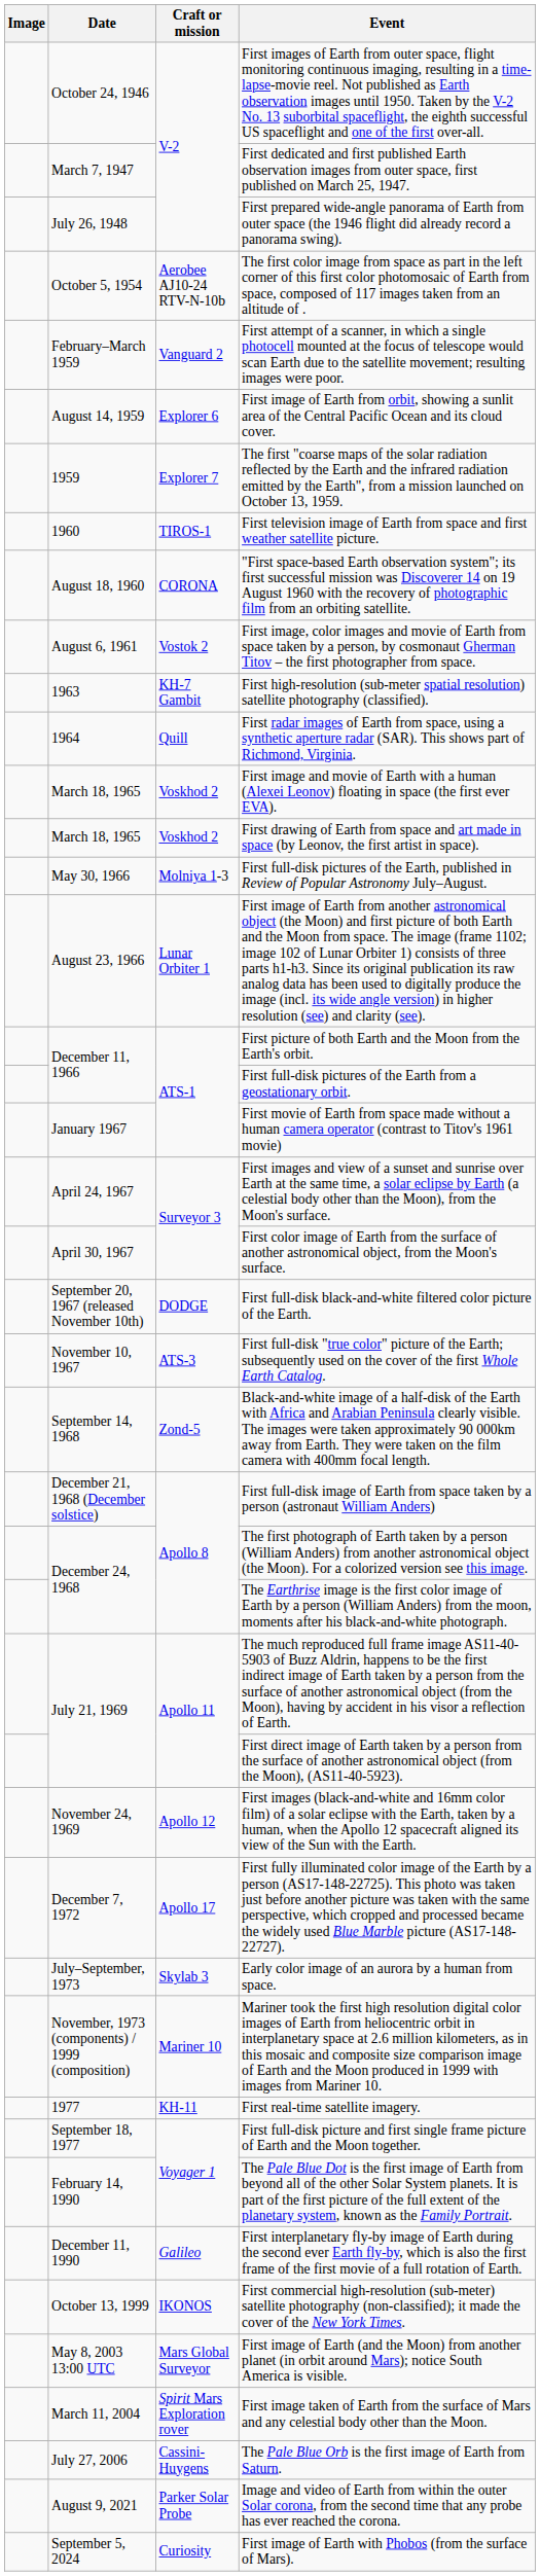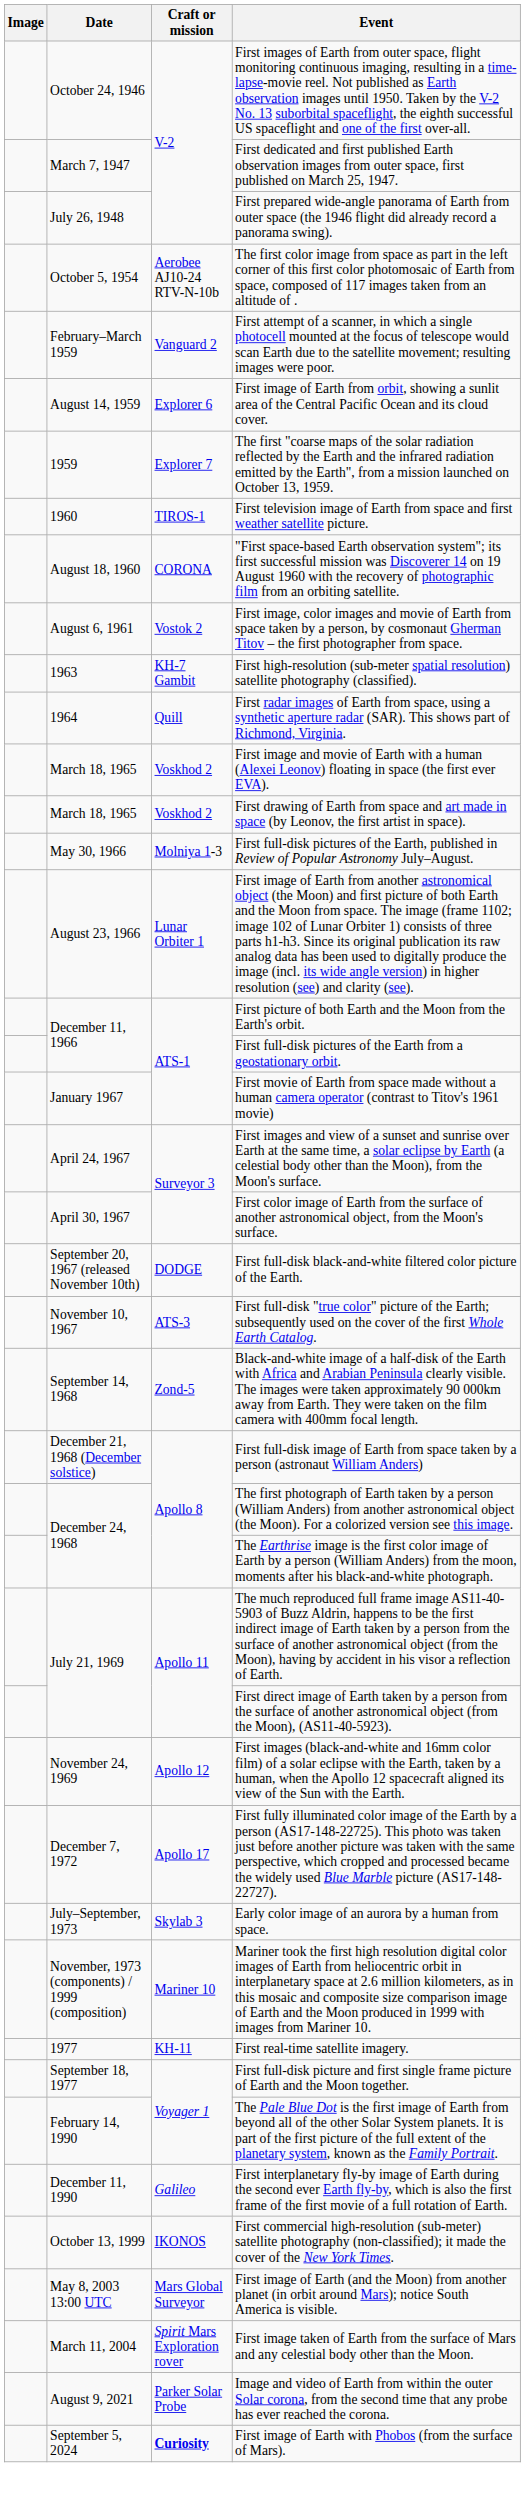- row: July 27, 2006 | Cassini-Huygens | The Pale Blue Orb is the first image of Earth from Saturn.
First image of Earth with Phobos (from the surface of Mars). | Craft or mission: normal -> bold
